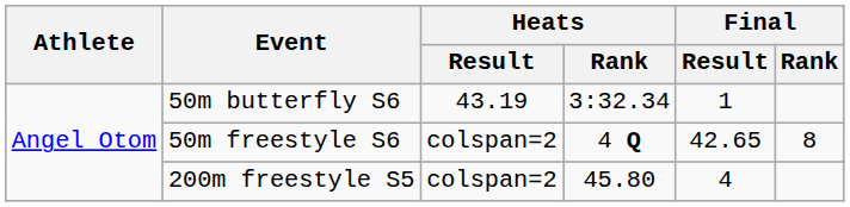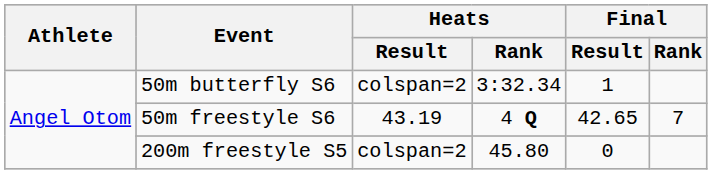50m butterfly S6 | Heats / Result: 43.19 -> colspan=2
50m freestyle S6 | Heats / Result: colspan=2 -> 43.19
50m freestyle S6 | Final / Rank: 8 -> 7
200m freestyle S5 | Final / Result: 4 -> 0
